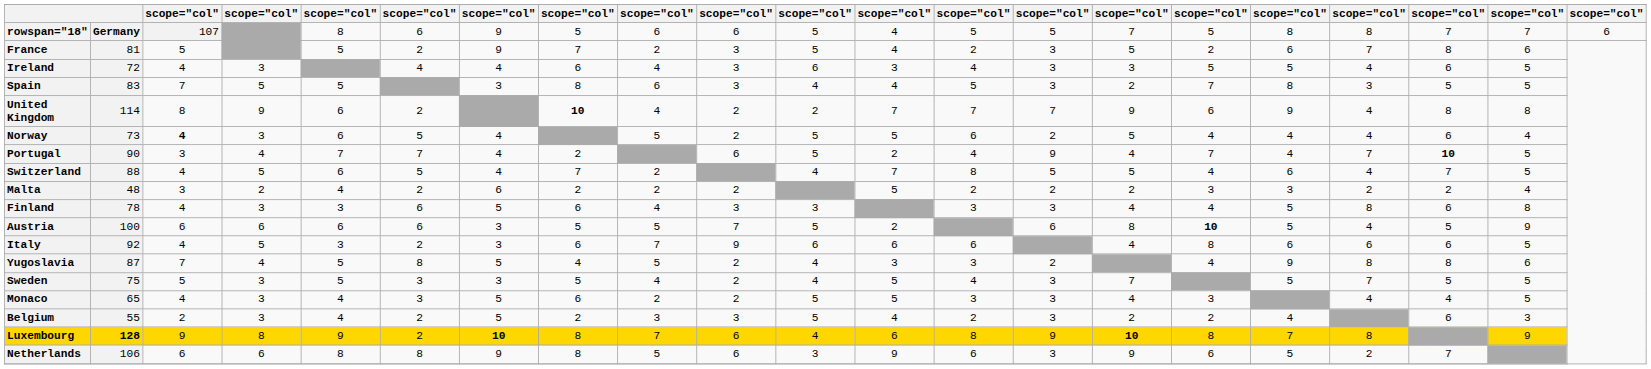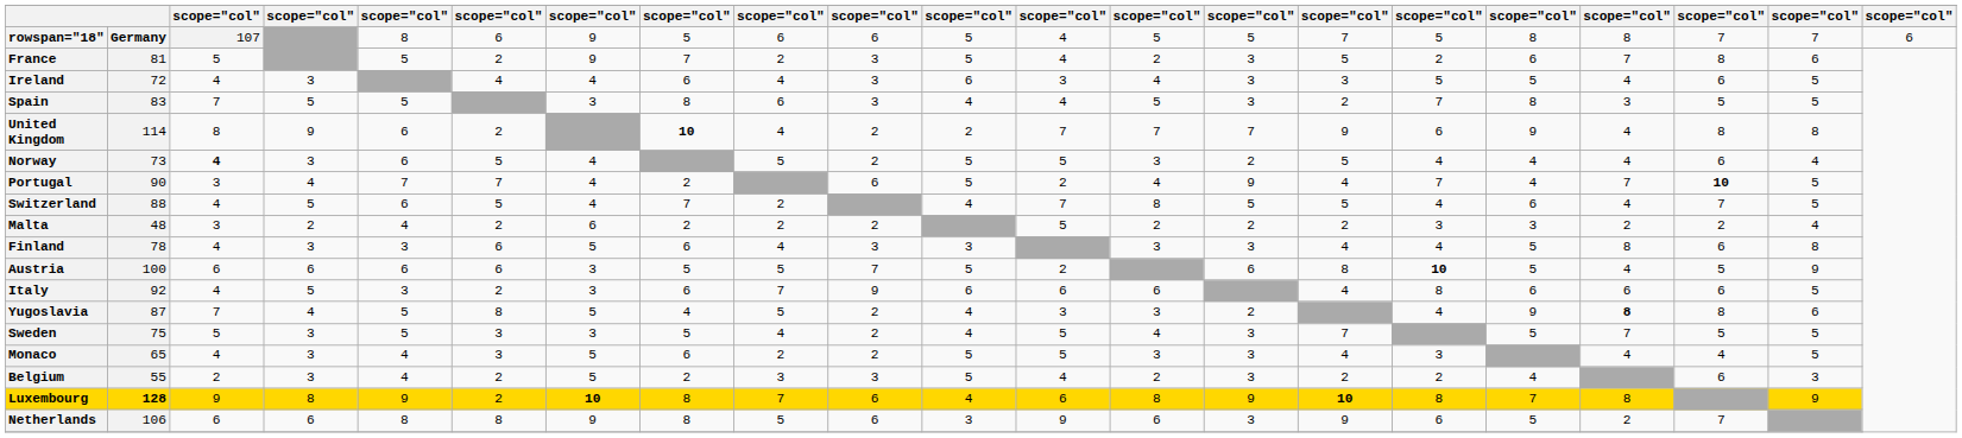Norway | column 13: 6 -> 3
Yugoslavia | column 18: normal -> bold
